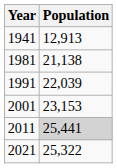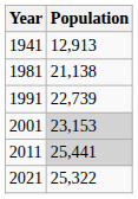1991 | Population: 22,039 -> 22,739
2001 | Population: no background -> lightgrey background
